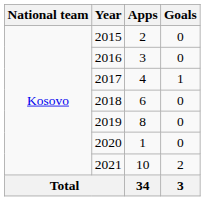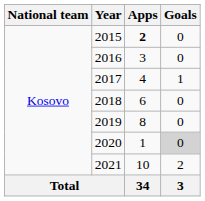2015 | Apps: normal -> bold
2020 | Goals: no background -> lightgrey background
